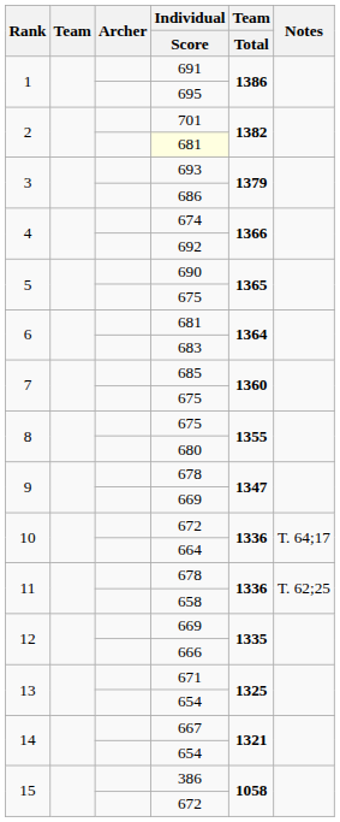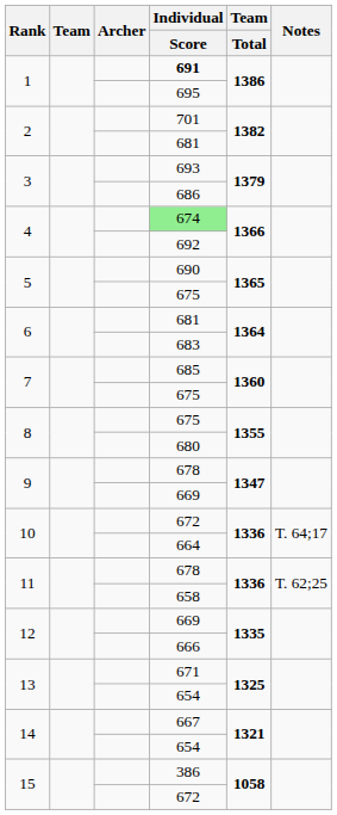691 | Individual / Score: normal -> bold
2 / 681 | Individual / Score: lightyellow background -> no background
674 | Individual / Score: no background -> lightgreen background
